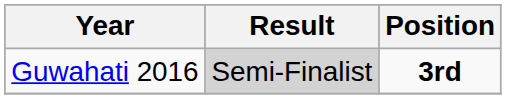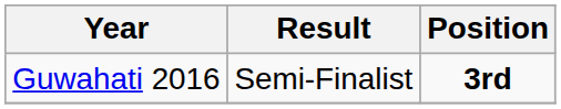Guwahati 2016 | Result: lightgrey background -> no background
